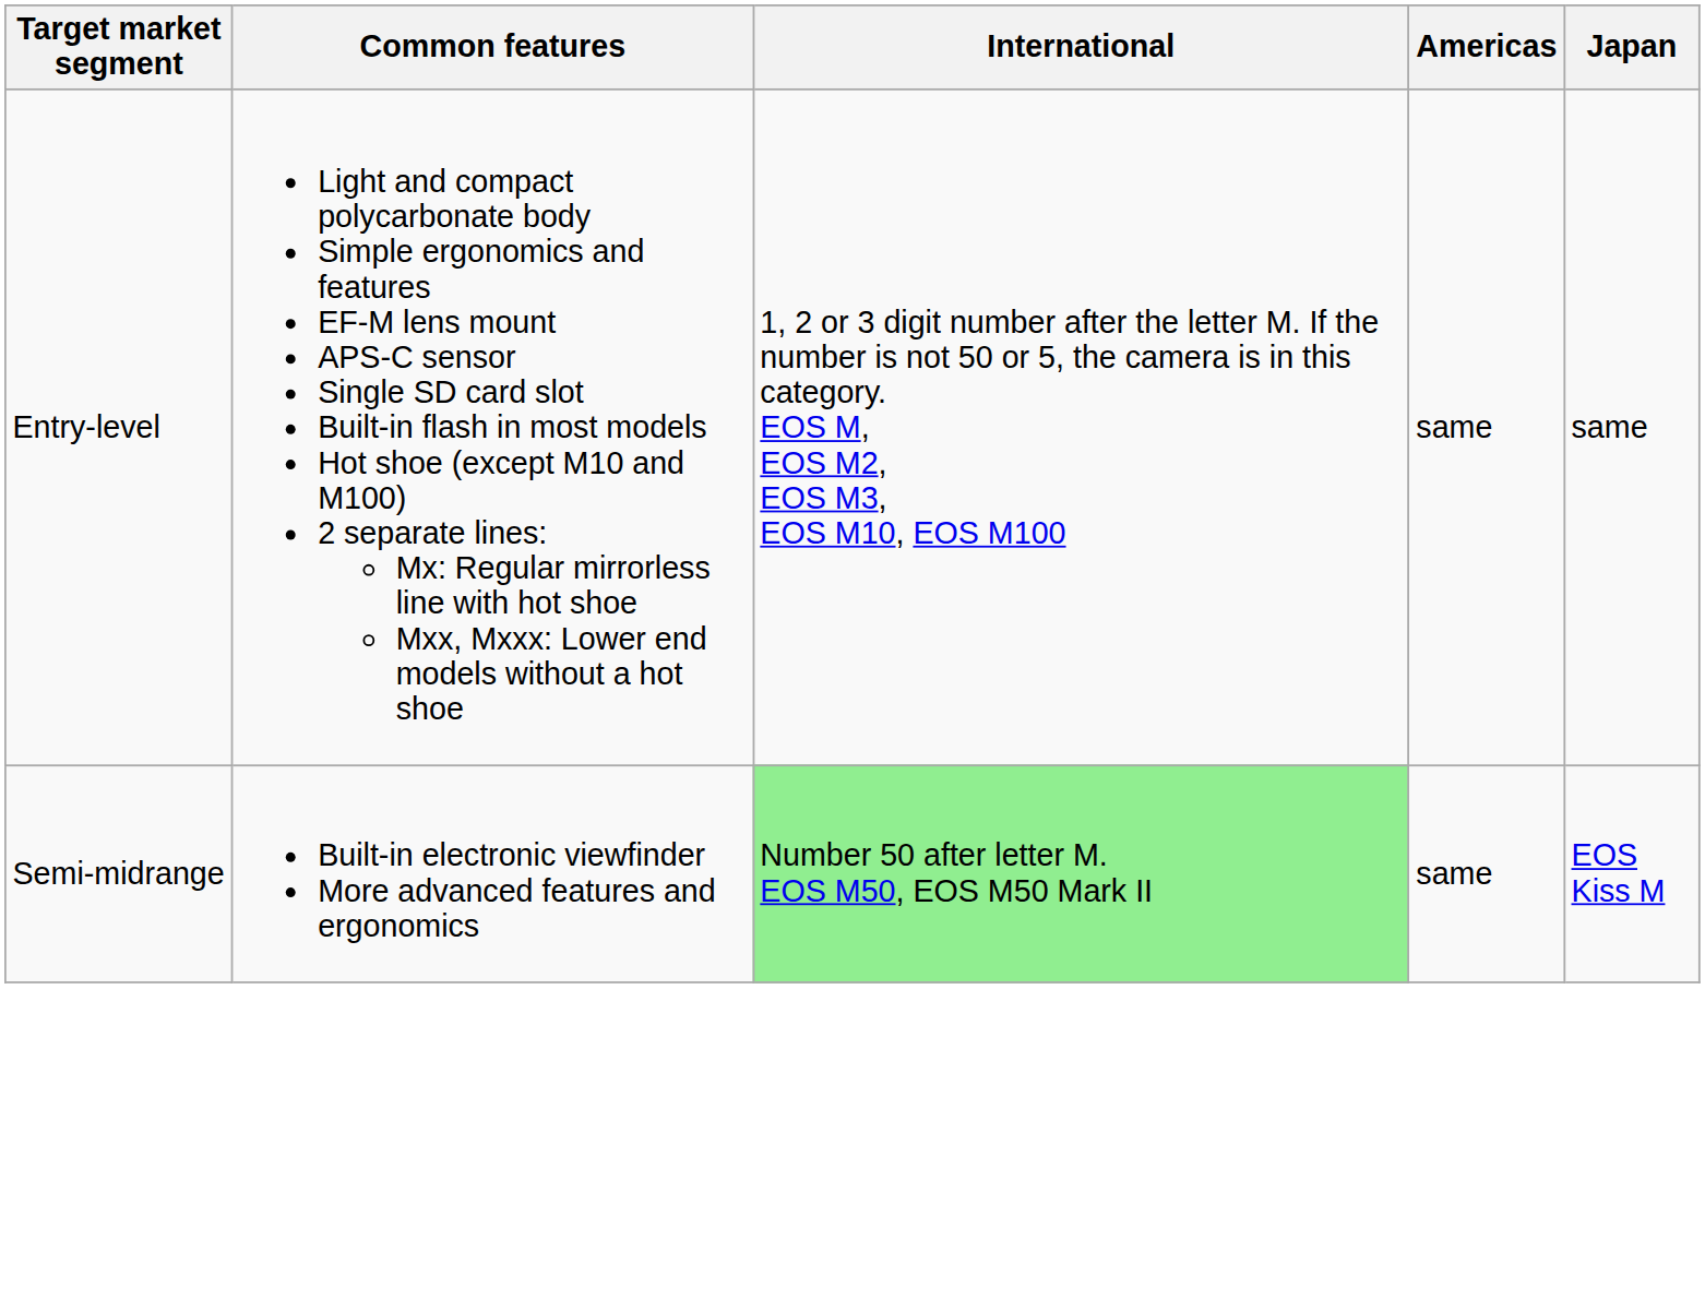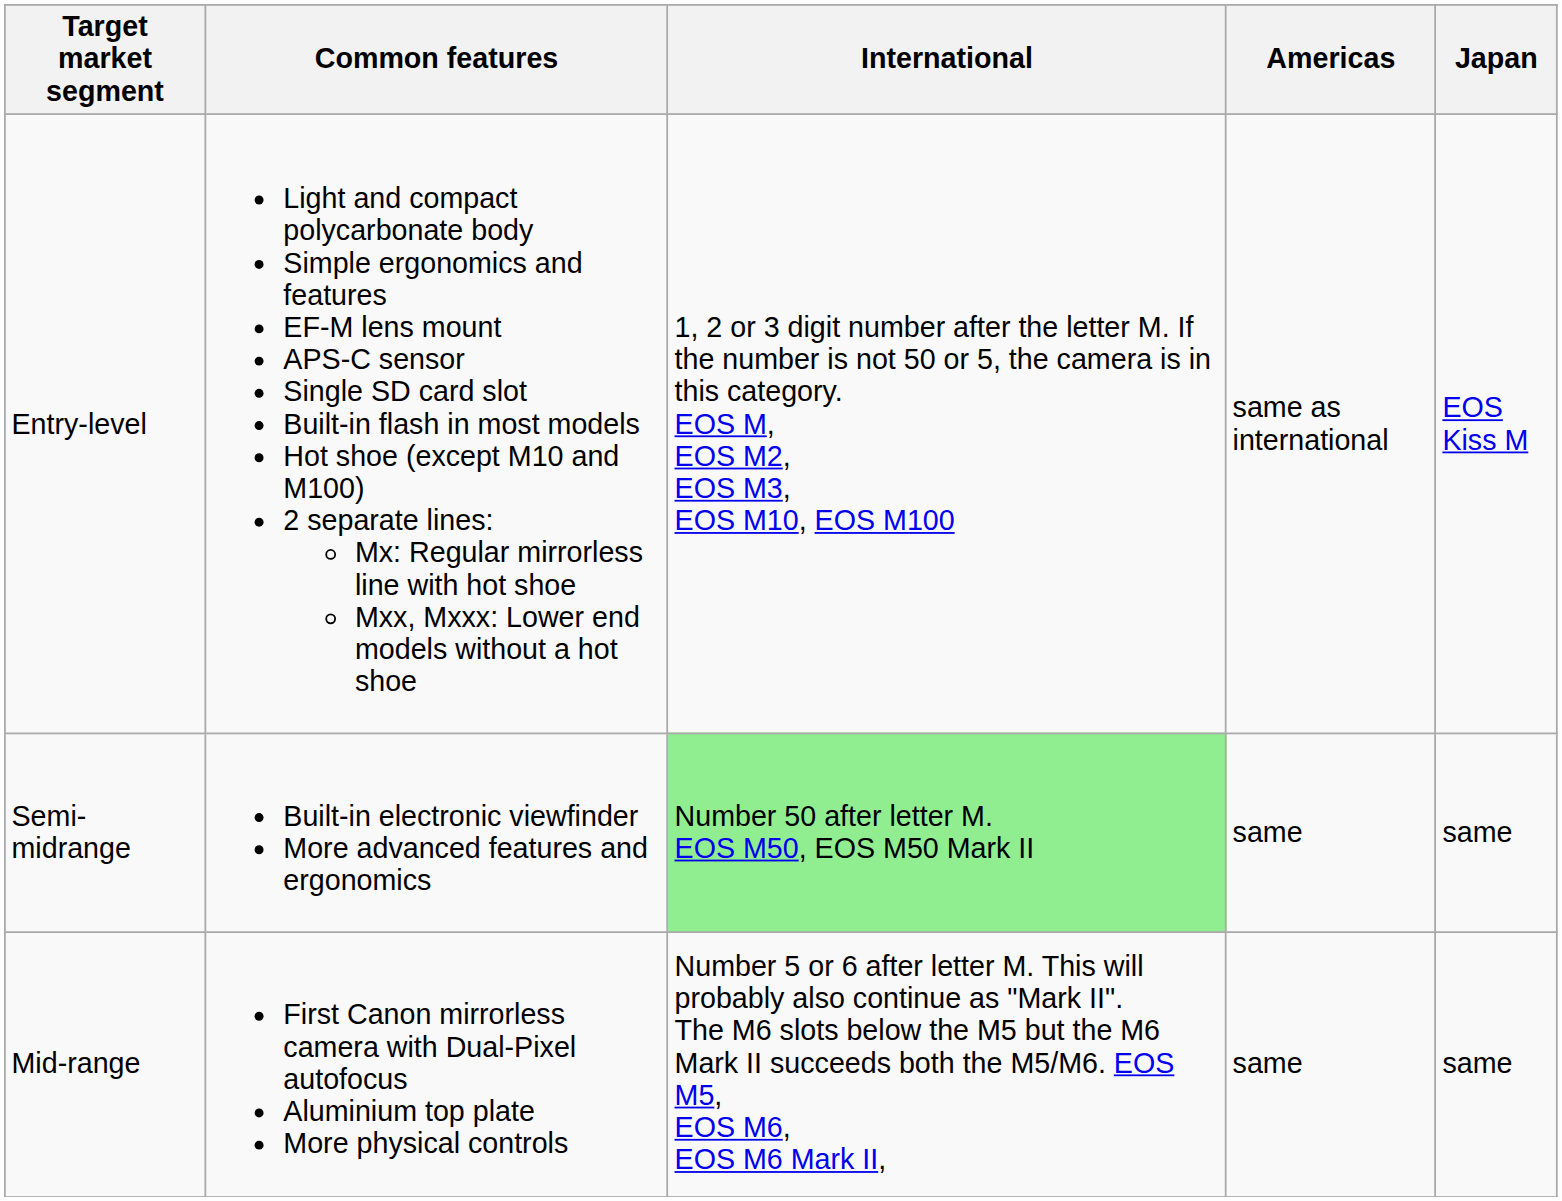Entry-level | Americas: same -> same as international
Entry-level | Japan: same -> EOS Kiss M
Semi-midrange | Japan: EOS Kiss M -> same
+ row: Mid-range | First Canon mirrorless camera with Dual-Pixel autofocus Aluminium top plate More physical controls | Number 5 or 6 after letter M. This will probably also continue as "Mark II". The M6 slots below the M5 but the M6 Mark II succeeds both the M5/M6. EOS M5, EOS M6, EOS M6 Mark II, | same | same
